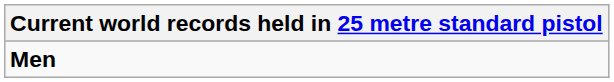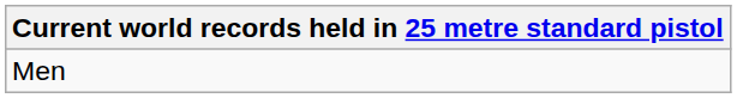Men | column 1: bold -> normal
